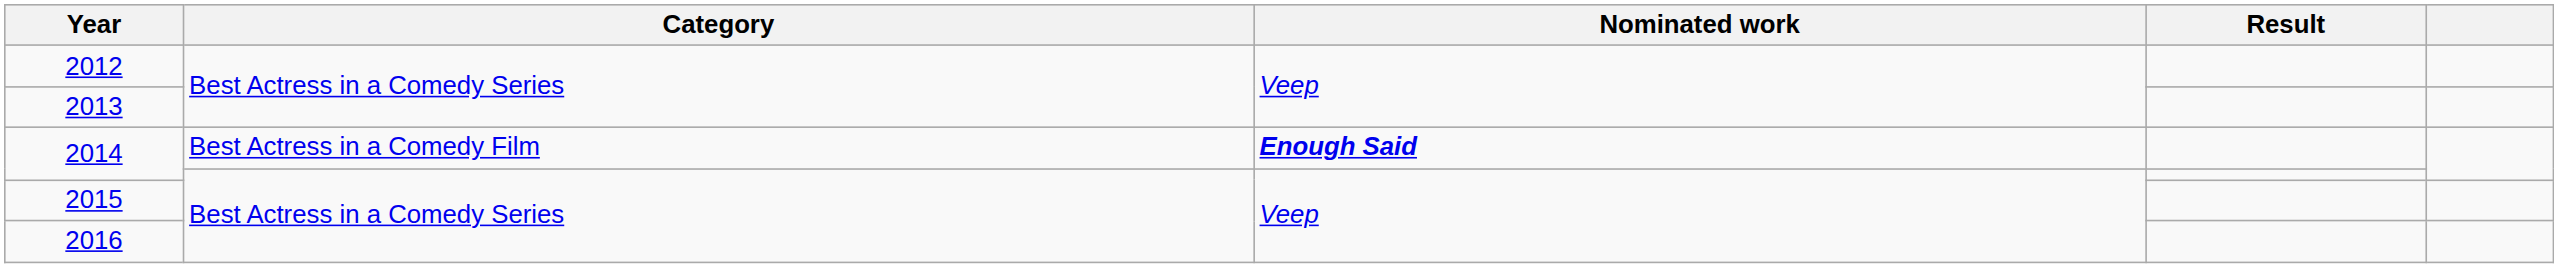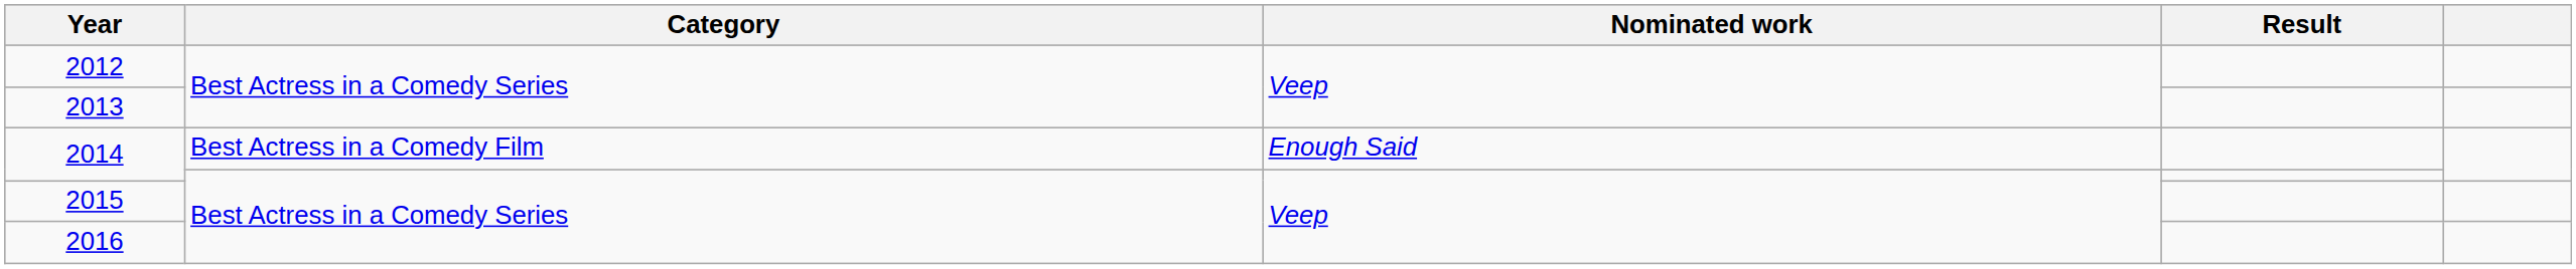2014 / Best Actress in a Comedy Film | Nominated work: bold -> normal
